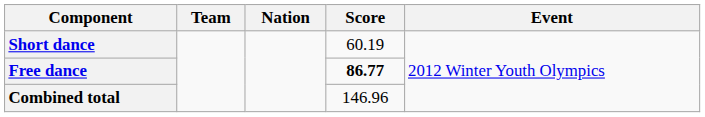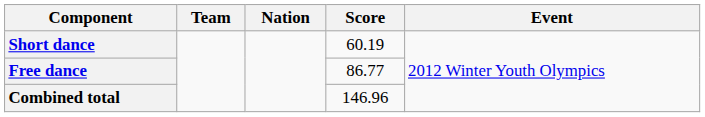Free dance | Score: bold -> normal
